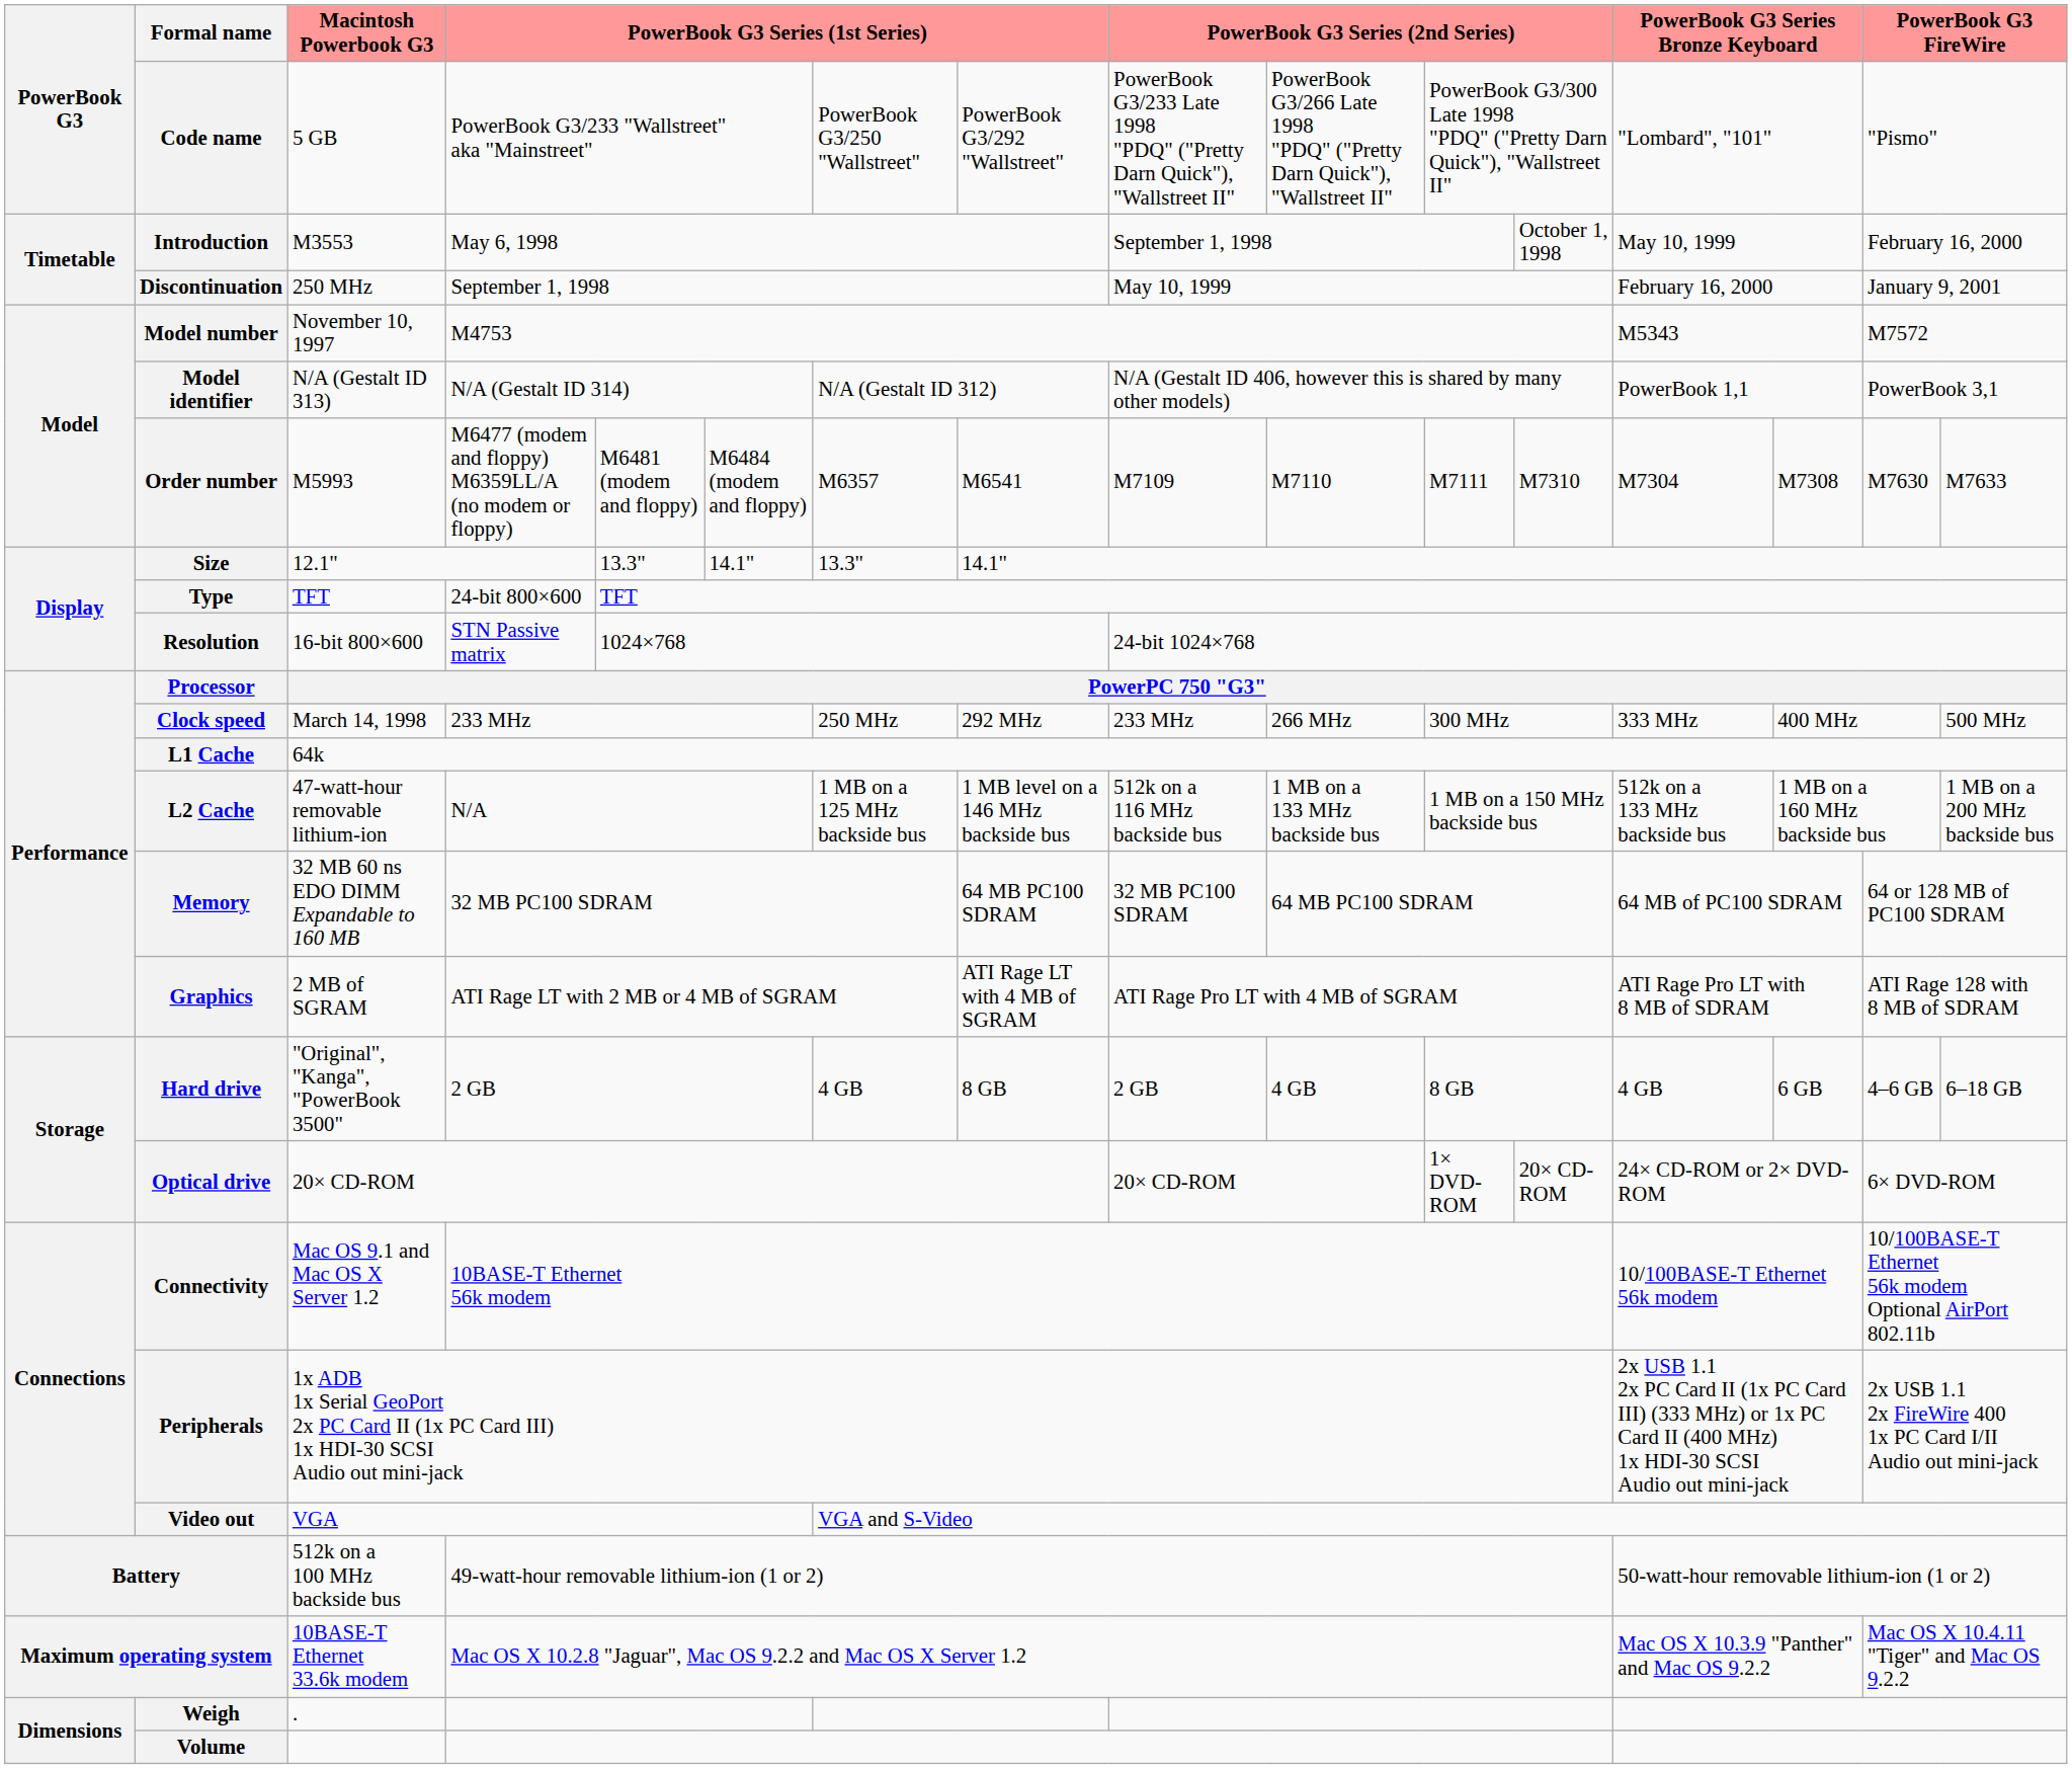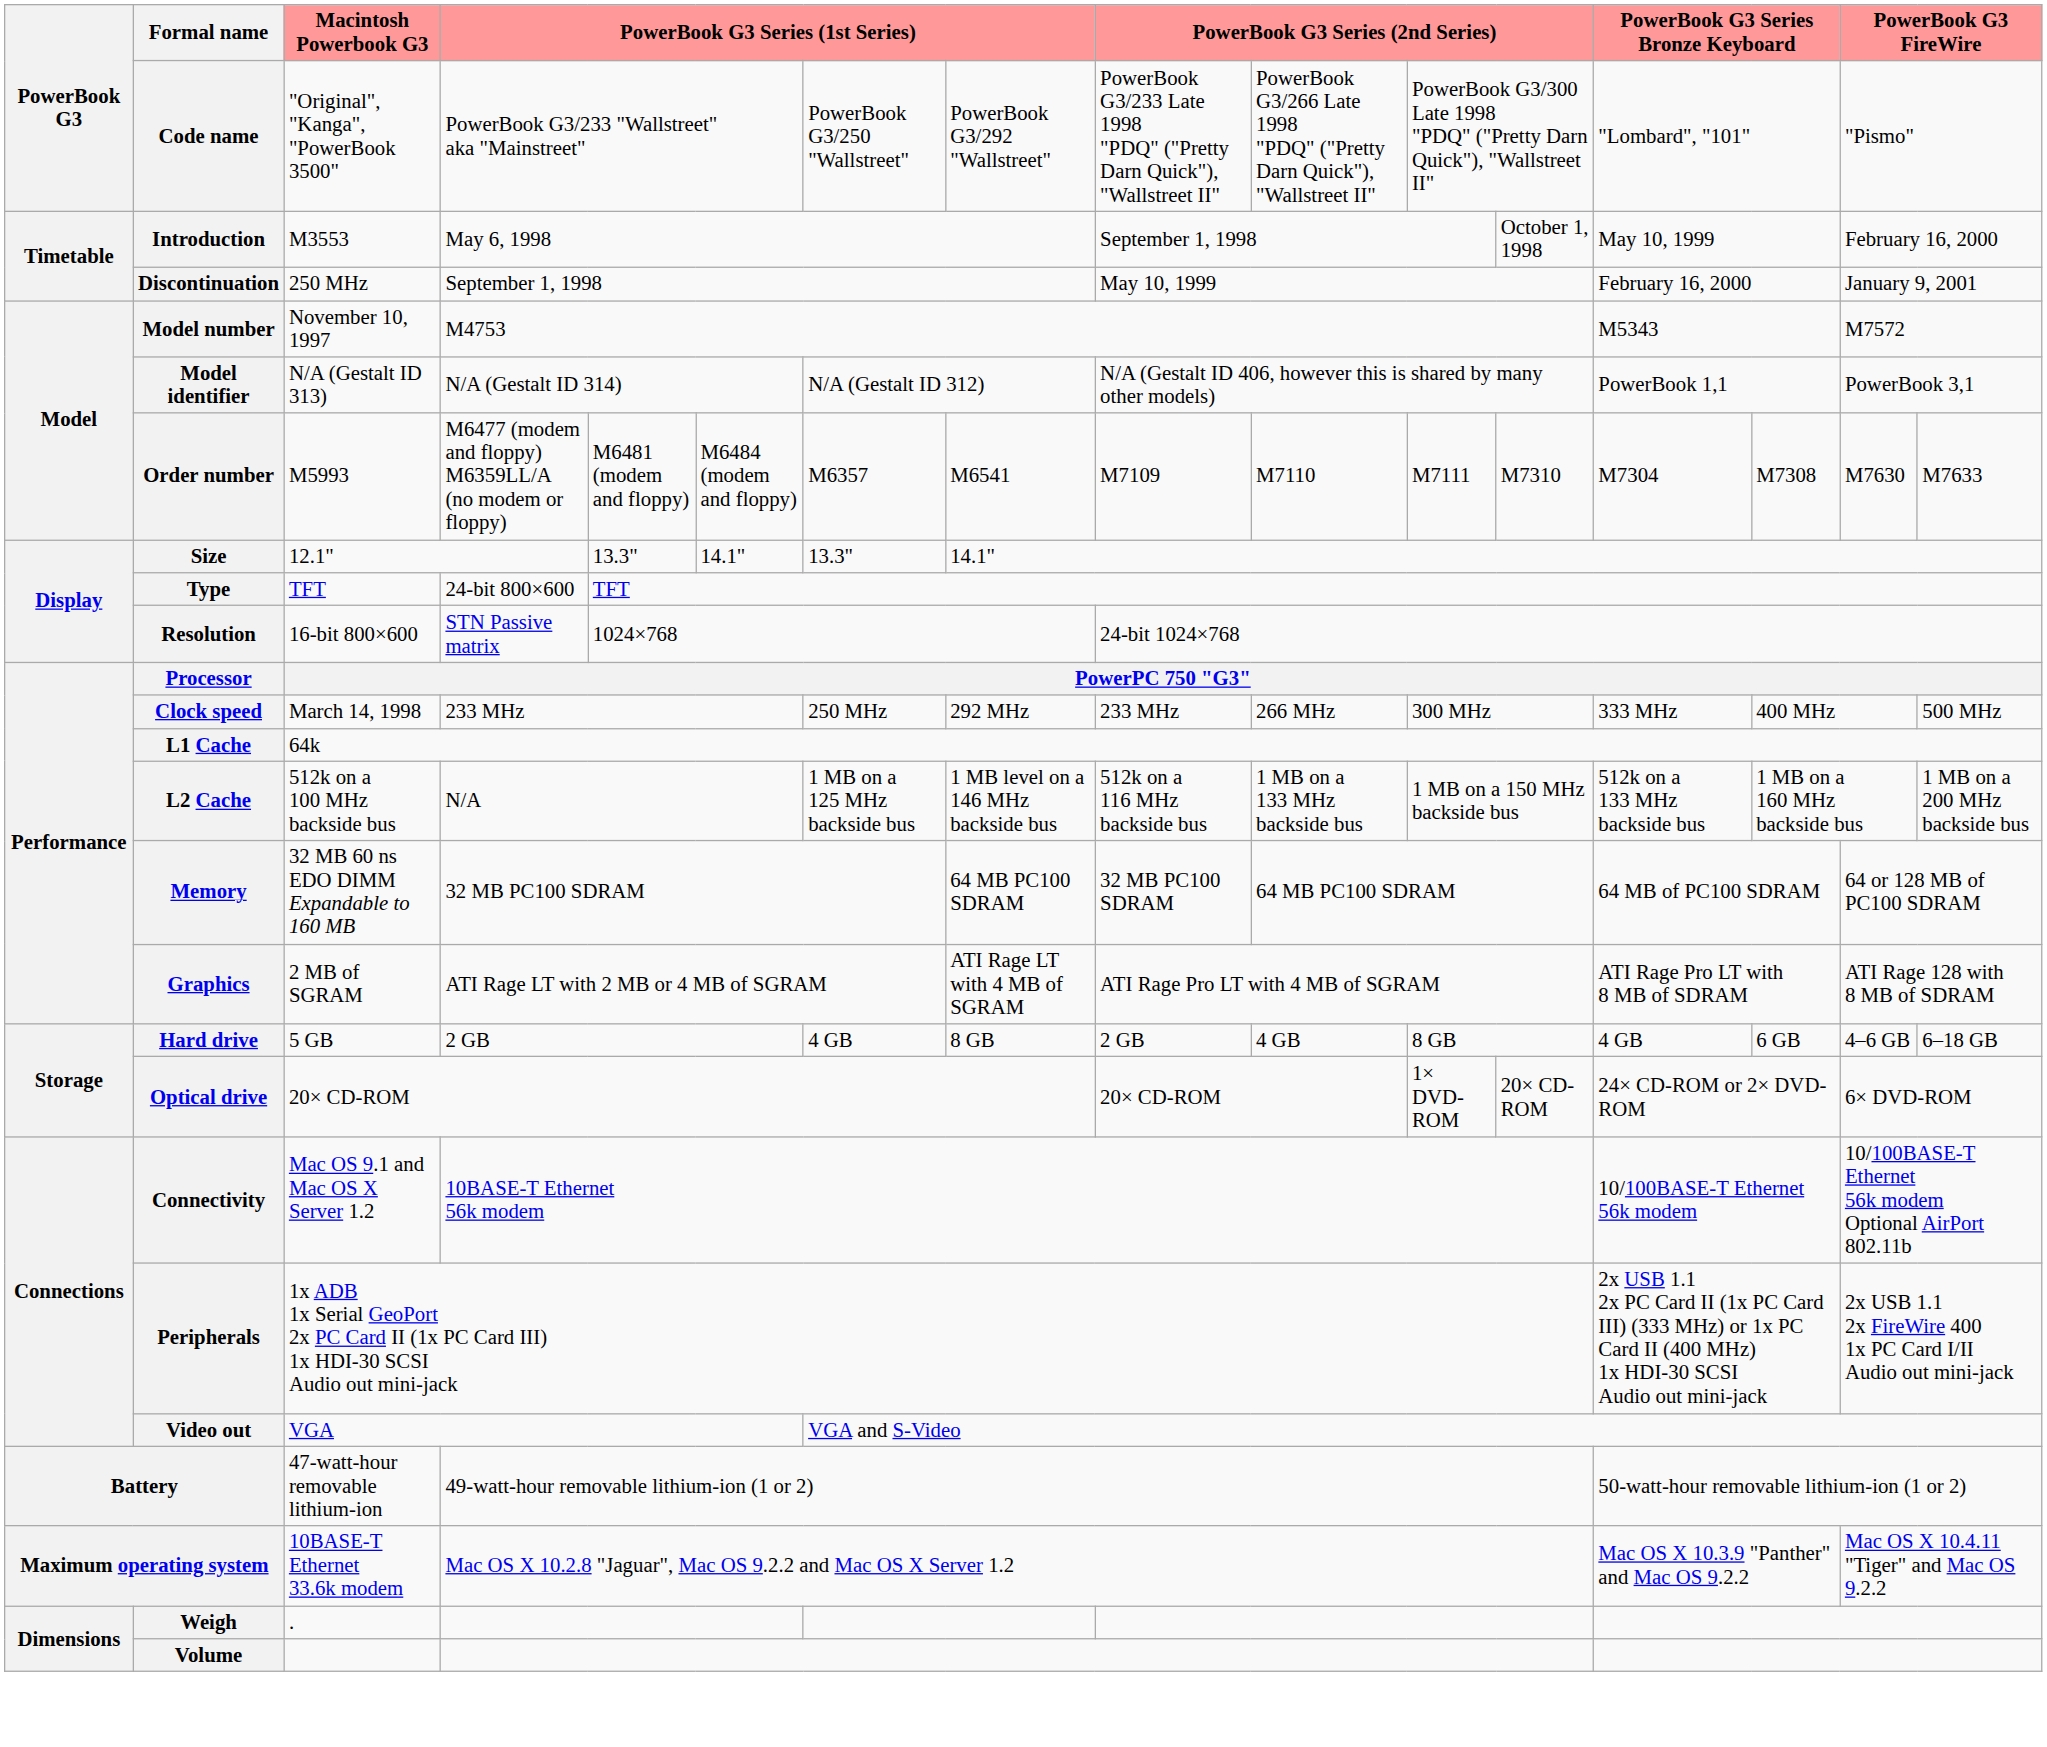Code name | Macintosh Powerbook G3: 5 GB -> "Original", "Kanga", "PowerBook 3500"
L2 Cache | Macintosh Powerbook G3: 47-watt-hour removable lithium-ion -> 512k on a 100 MHz backside bus
Hard drive | Macintosh Powerbook G3: "Original", "Kanga", "PowerBook 3500" -> 5 GB
Battery | Macintosh Powerbook G3: 512k on a 100 MHz backside bus -> 47-watt-hour removable lithium-ion
